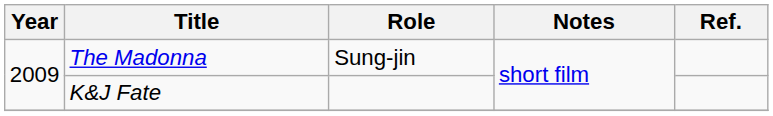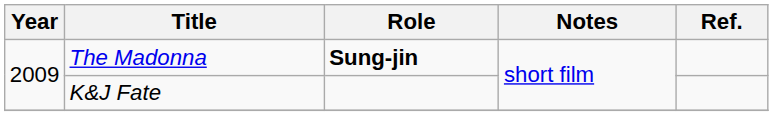The Madonna | Role: normal -> bold
